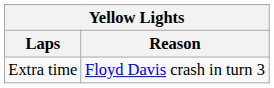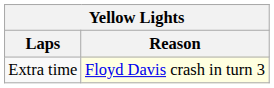Extra time | Reason: no background -> lightyellow background
